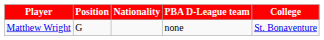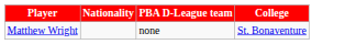- column: Position | G
